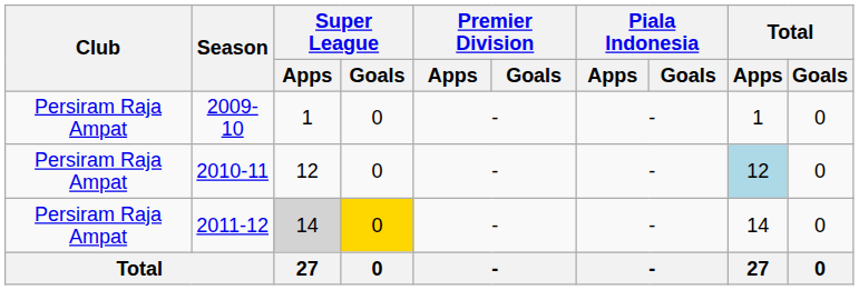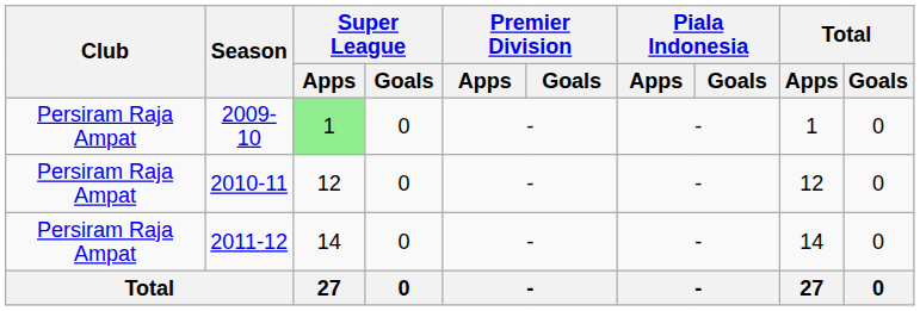2009-10 | Super League / Apps: no background -> lightgreen background
2010-11 | Total / Apps: lightblue background -> no background
2011-12 | Super League / Apps: lightgrey background -> no background
2011-12 | Super League / Goals: gold background -> no background
